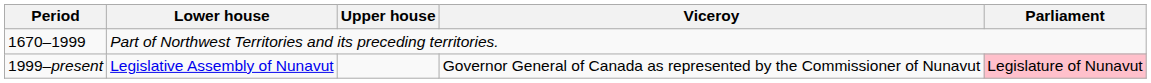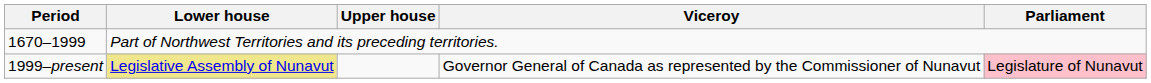1999–present | Lower house: no background -> khaki background
